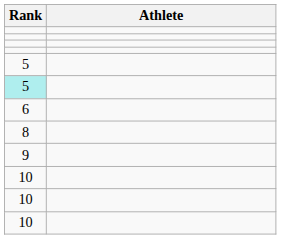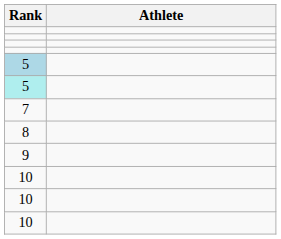row 6 | Rank: no background -> lightblue background
row 8 | Rank: 6 -> 7
